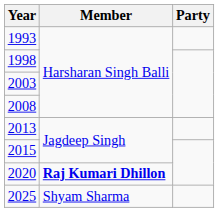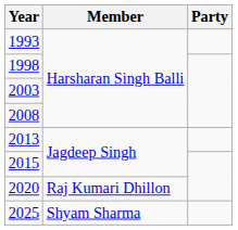2020 | Member: bold -> normal
